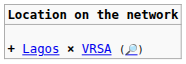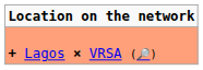row 2 | column 1: no background -> lightsalmon background
